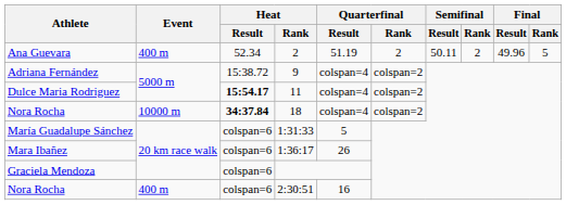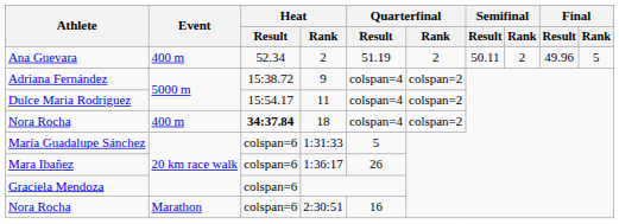11 | Heat / Result: bold -> normal
18 | Event: 10000 m -> 400 m
2:30:51 | Event: 400 m -> Marathon
